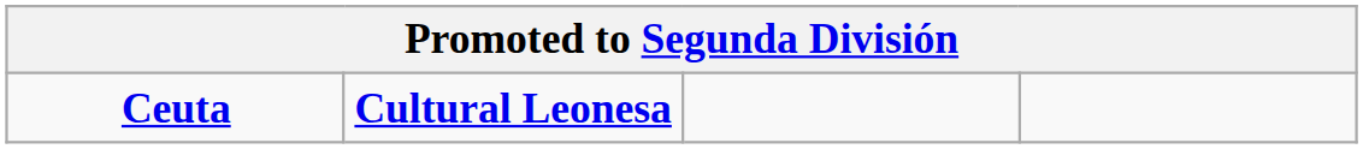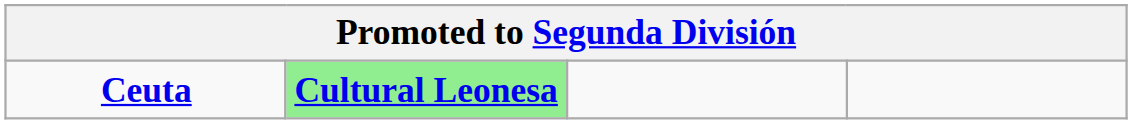Ceuta | column 2: no background -> lightgreen background
